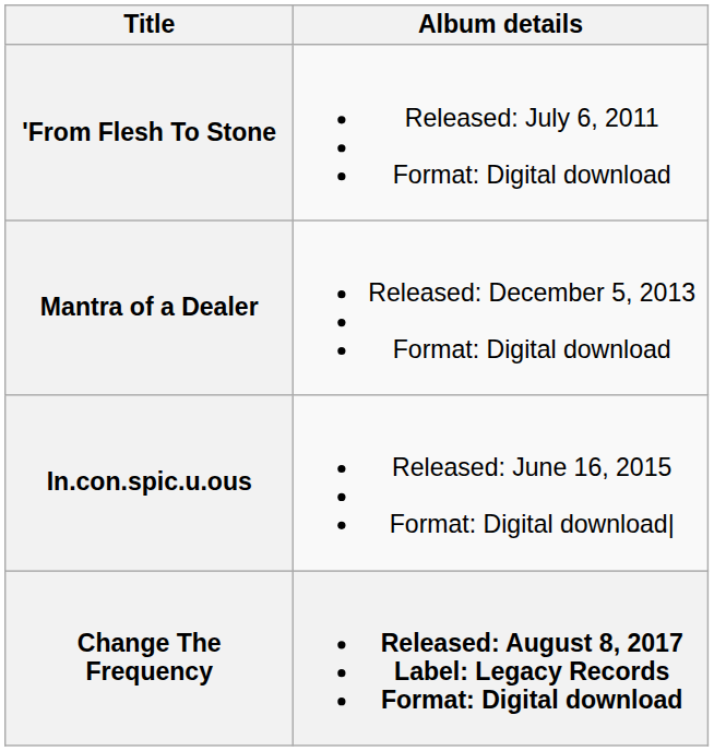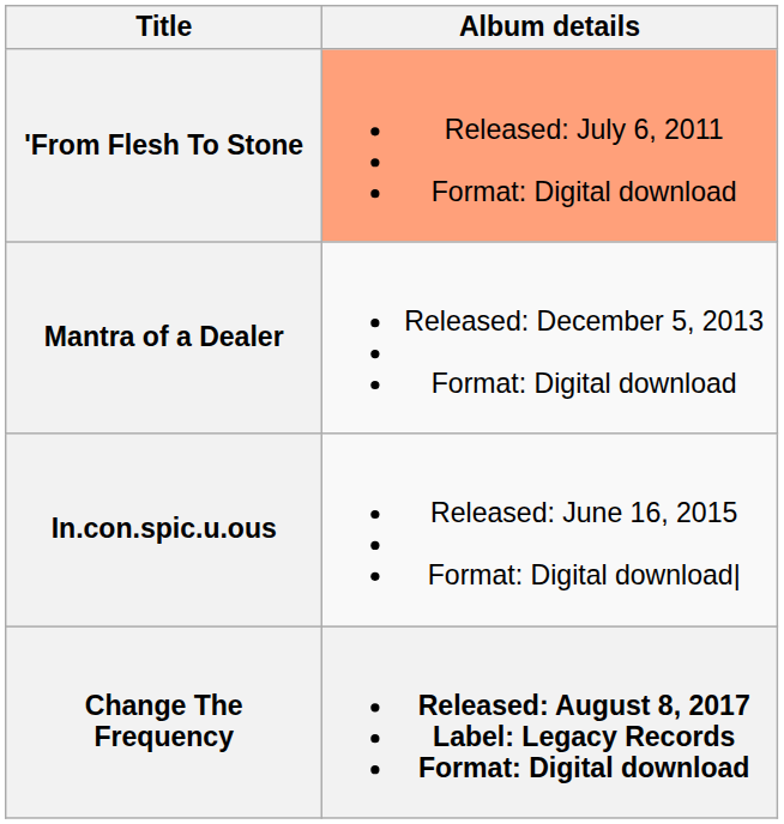'From Flesh To Stone | Album details: no background -> lightsalmon background
